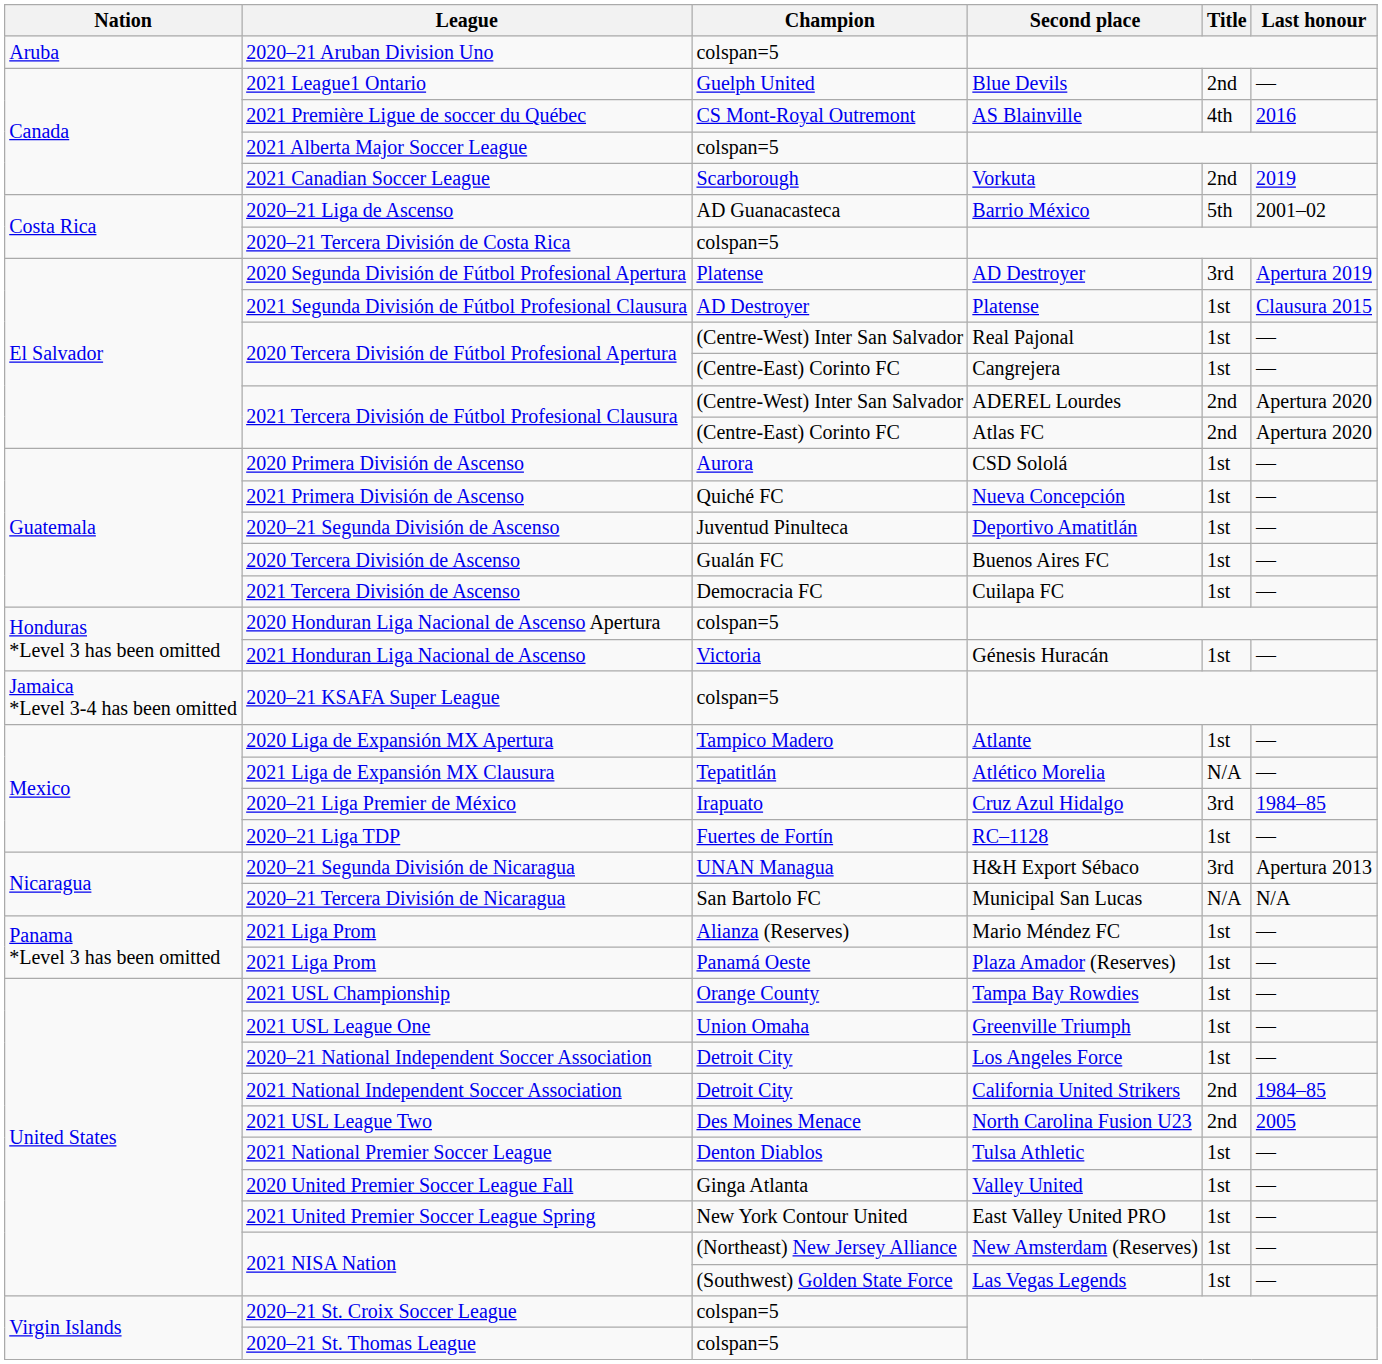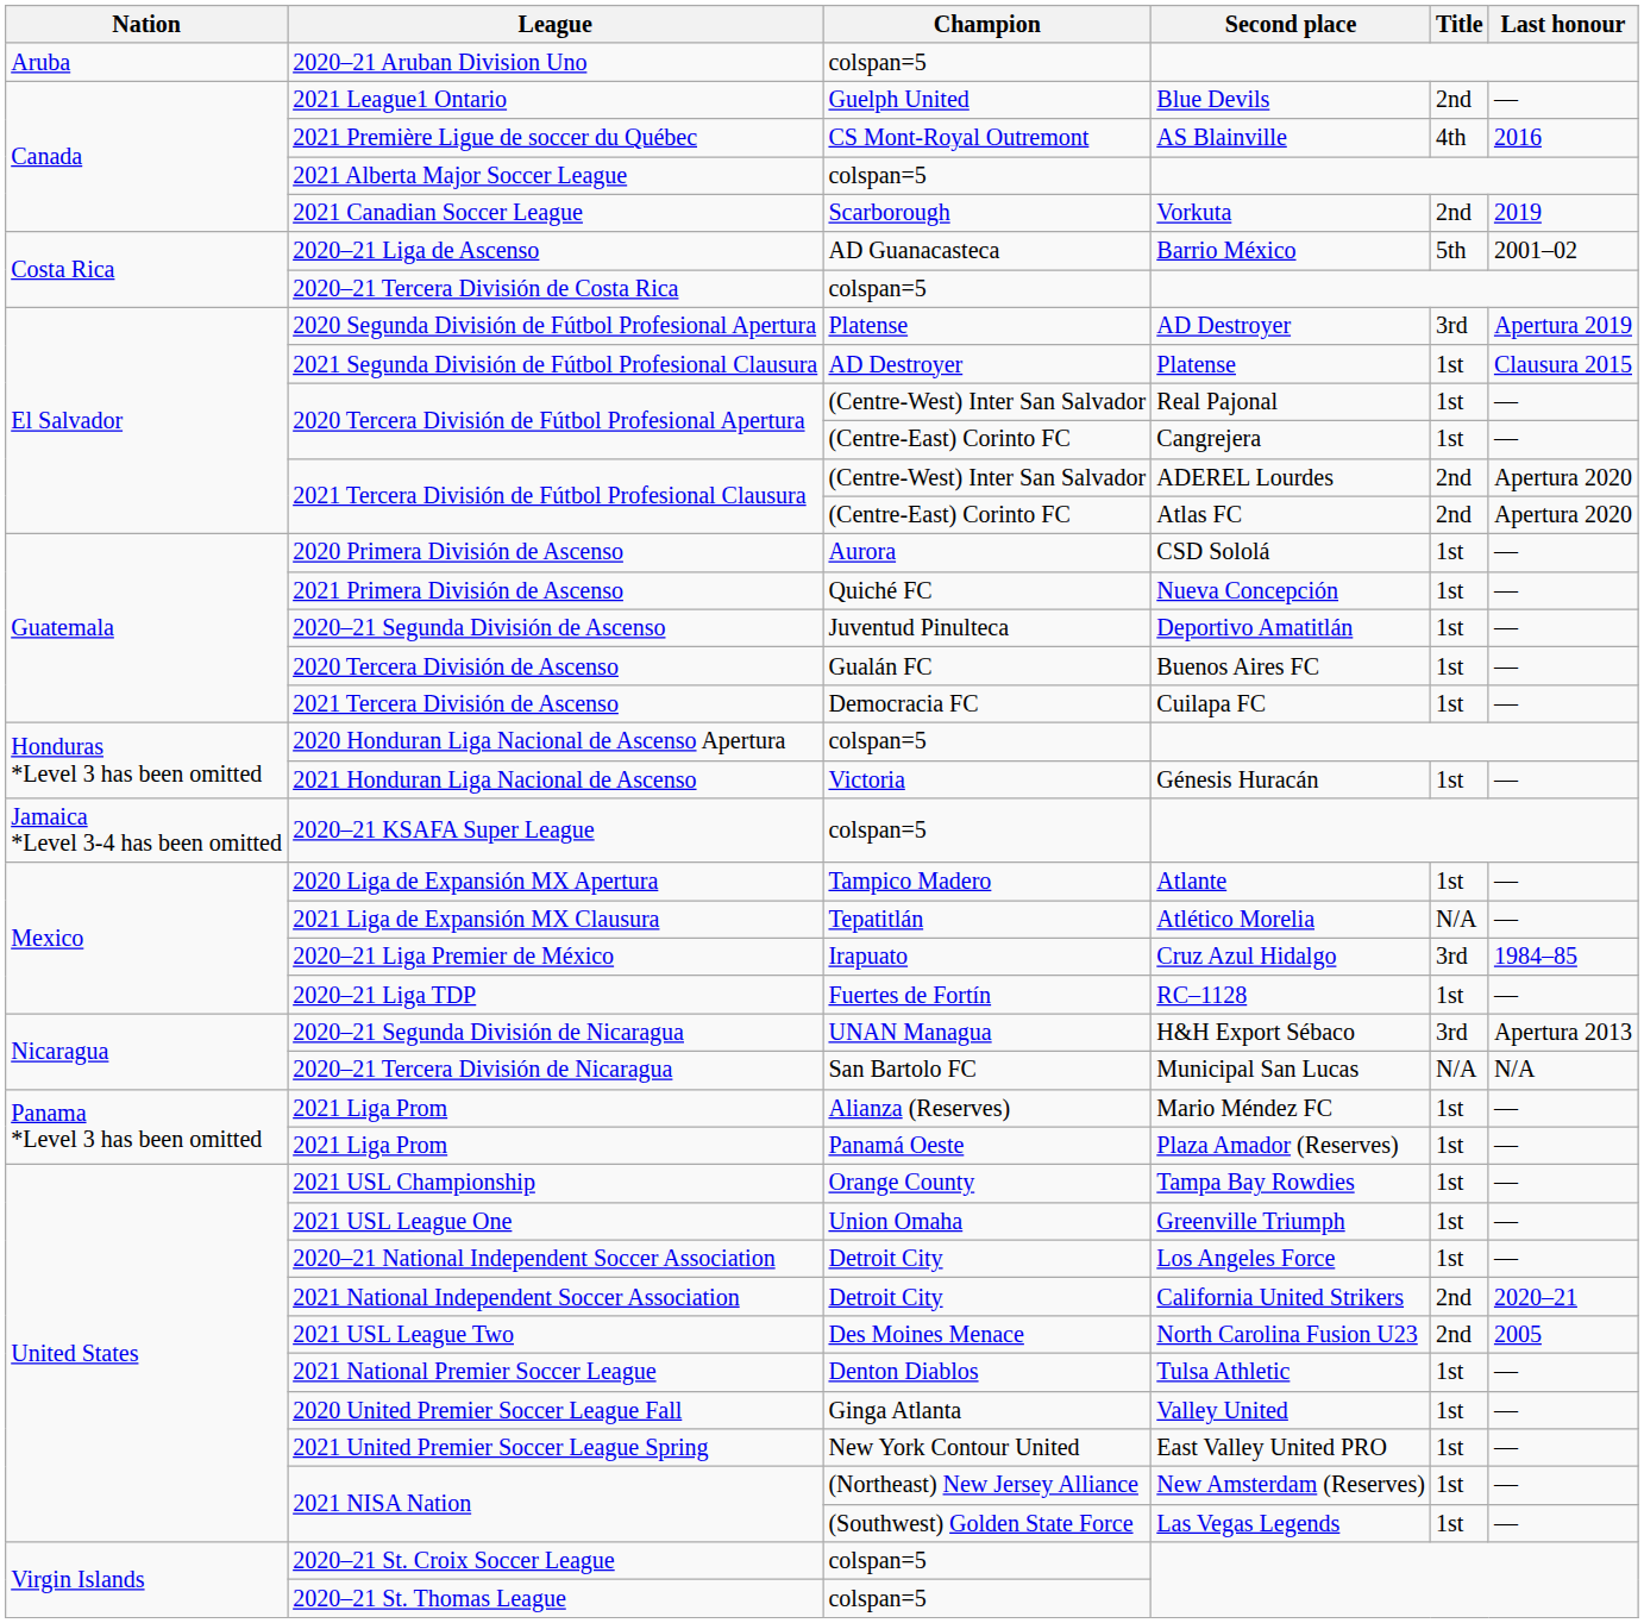2021 National Independent Soccer Association | Last honour: 1984–85 -> 2020–21
